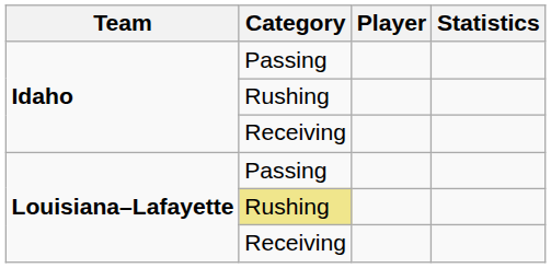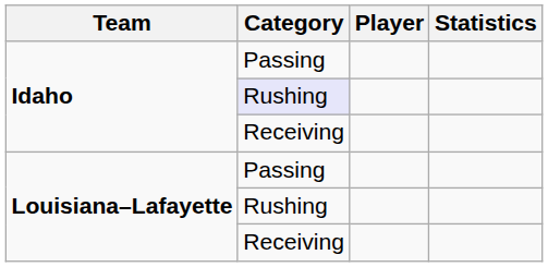Idaho / Rushing | Category: no background -> lavender background
Louisiana–Lafayette / Rushing | Category: khaki background -> no background
